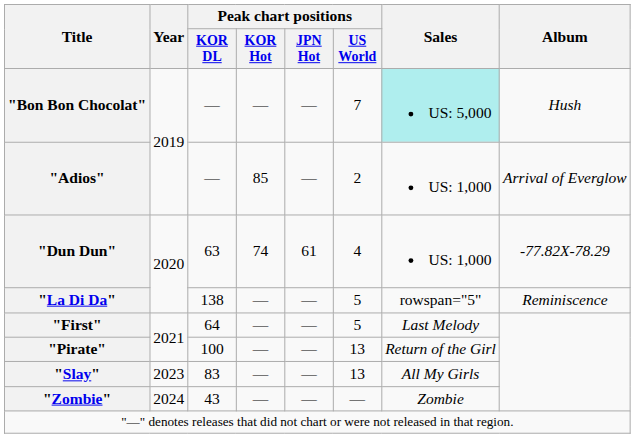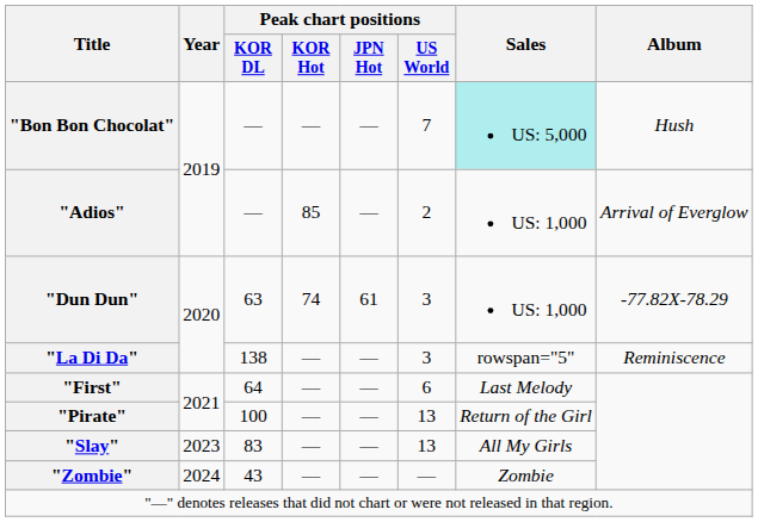"Dun Dun" | Peak chart positions / US World: 4 -> 3
"La Di Da" | Peak chart positions / US World: 5 -> 3
"First" | Peak chart positions / US World: 5 -> 6
